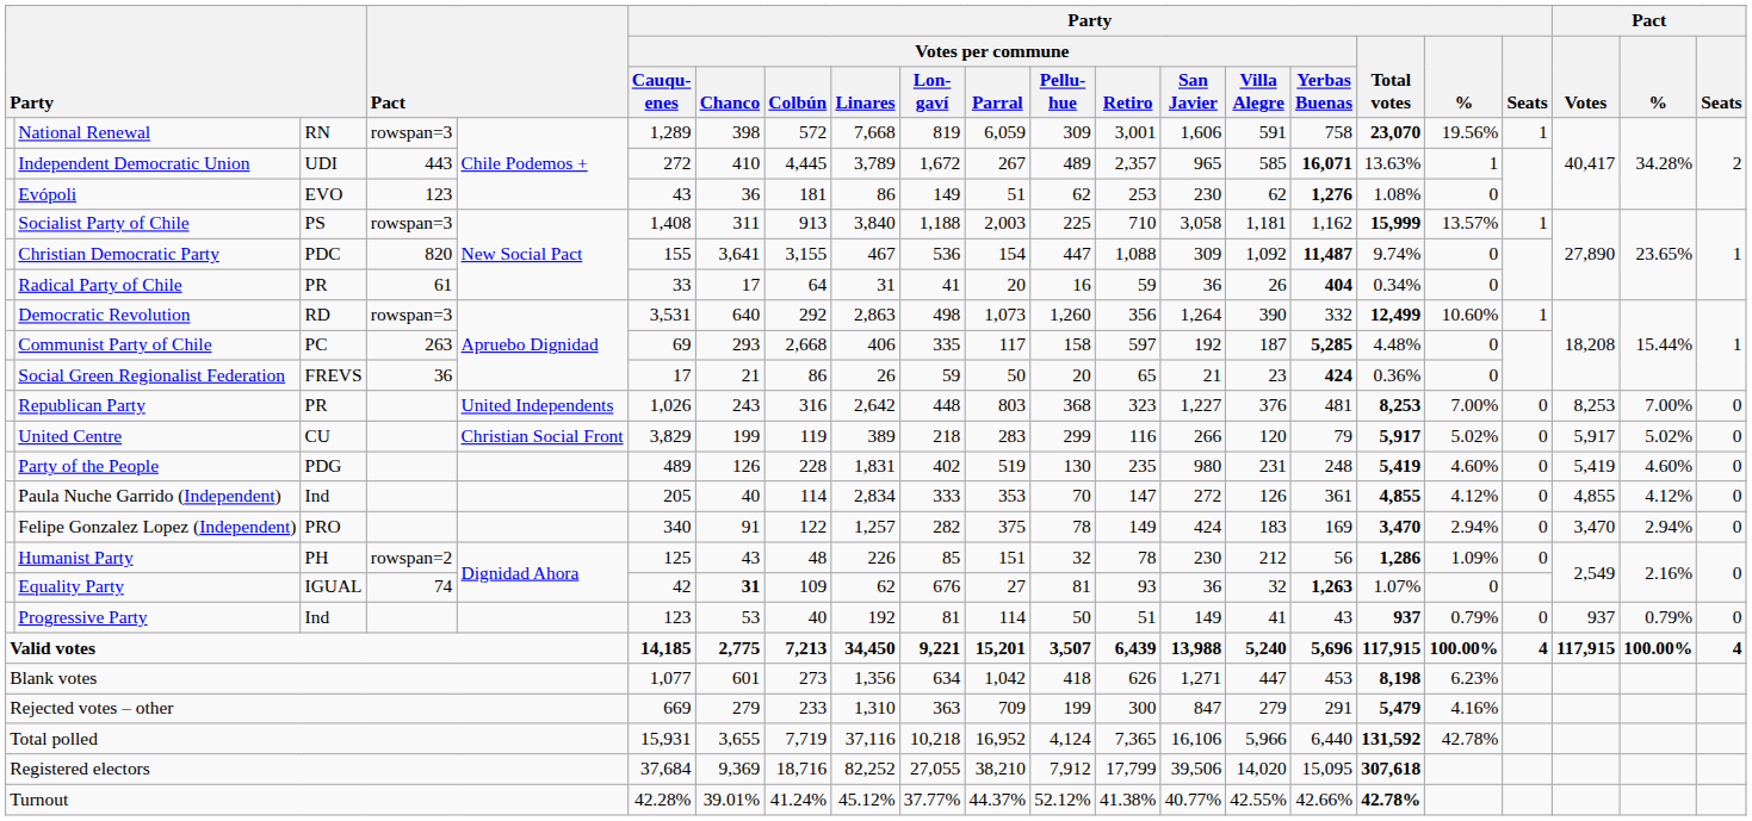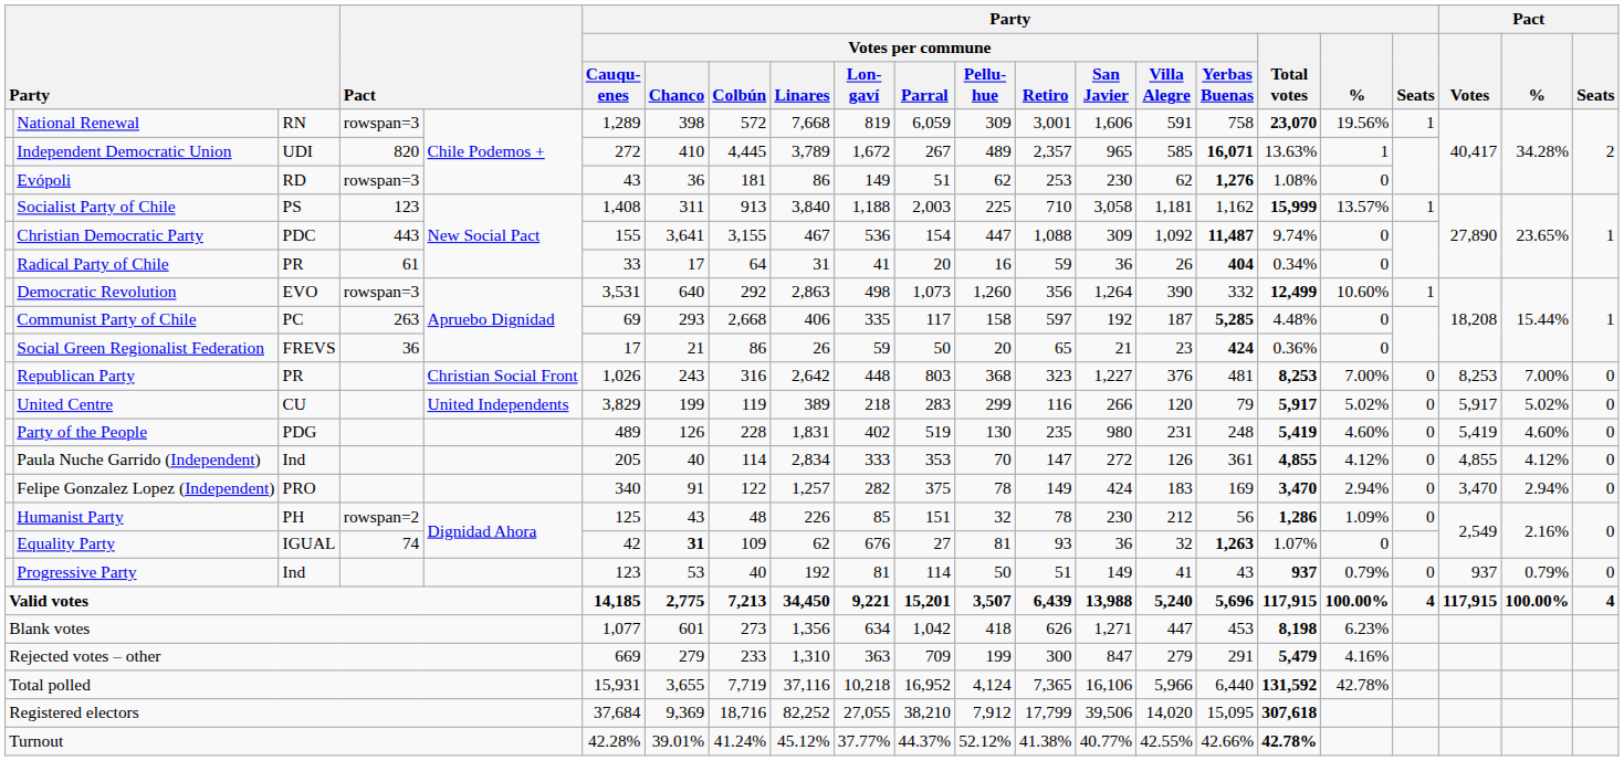Independent Democratic Union | column 4: 443 -> 820
Evópoli | column 3: EVO -> RD
Evópoli | column 4: 123 -> rowspan=3
Socialist Party of Chile | column 4: rowspan=3 -> 123
Christian Democratic Party | column 4: 820 -> 443
Democratic Revolution | column 3: RD -> EVO
Republican Party | column 5: United Independents -> Christian Social Front
United Centre | column 5: Christian Social Front -> United Independents
